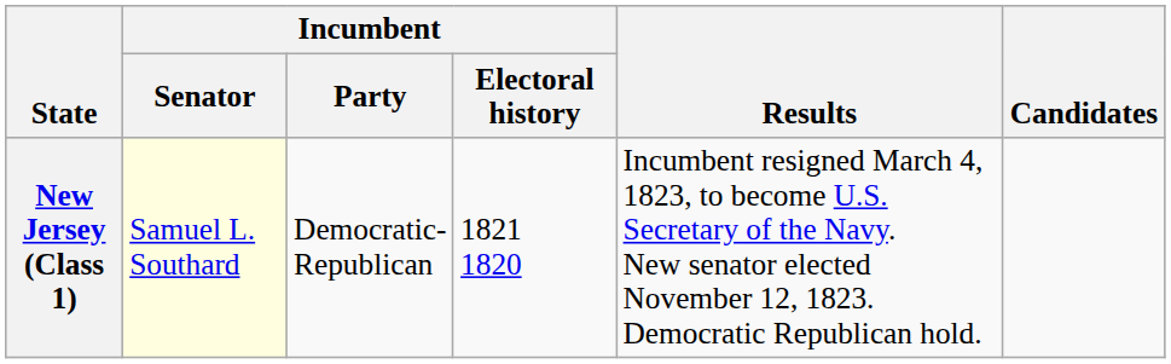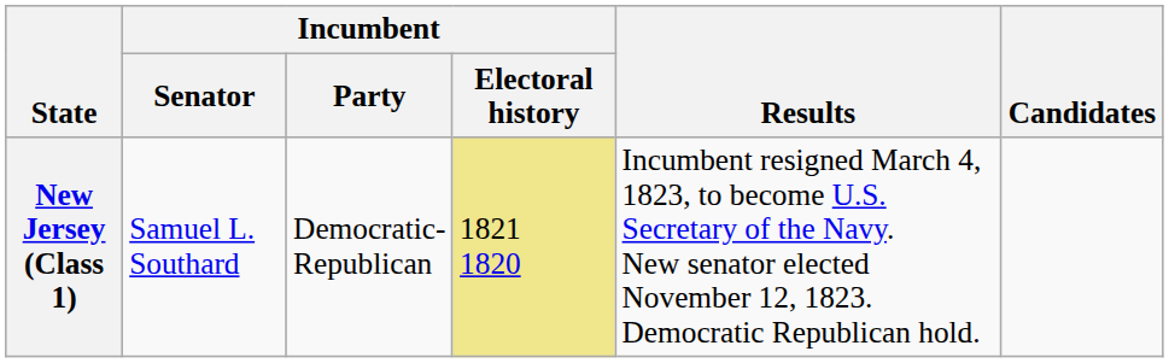New Jersey (Class 1) | Incumbent / Senator: lightyellow background -> no background
New Jersey (Class 1) | Incumbent / Electoral history: no background -> khaki background
